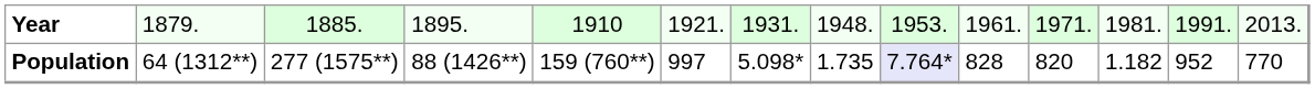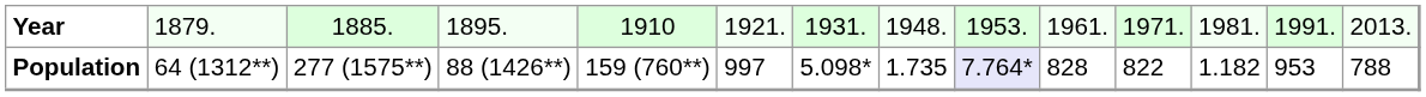Population | column 11: 820 -> 822
Population | column 13: 952 -> 953
Population | column 14: 770 -> 788
